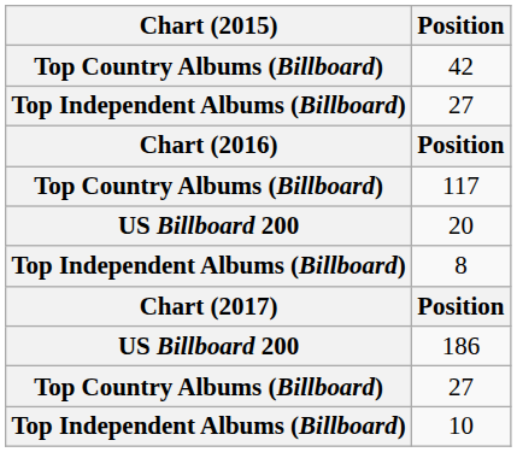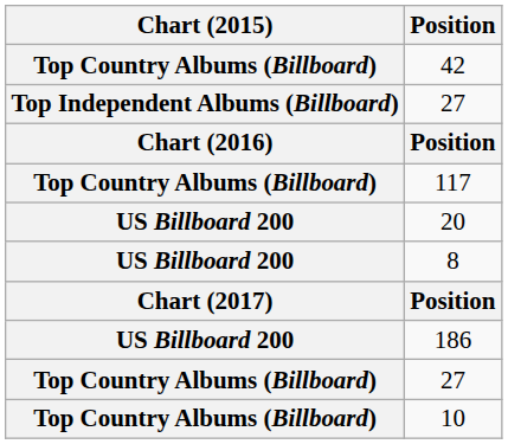row 7 | Chart (2015): Top Independent Albums (Billboard) -> US Billboard 200
row 11 | Chart (2015): Top Independent Albums (Billboard) -> Top Country Albums (Billboard)
